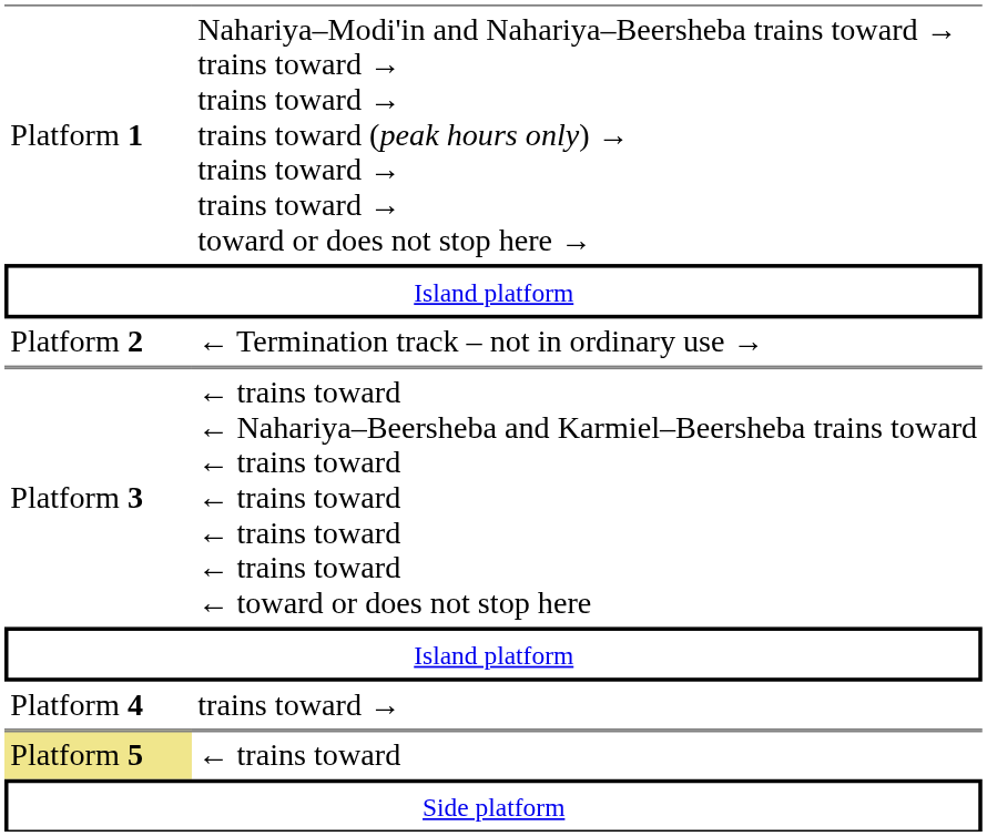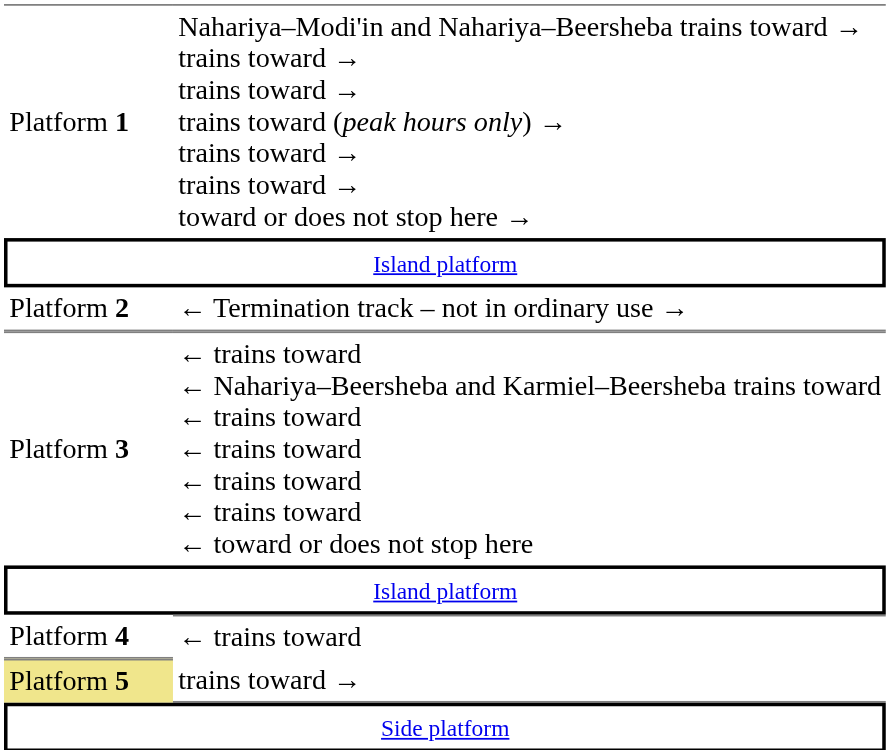row 6 | column 2: trains toward → -> ← trains toward
row 7 | column 2: ← trains toward -> trains toward →
